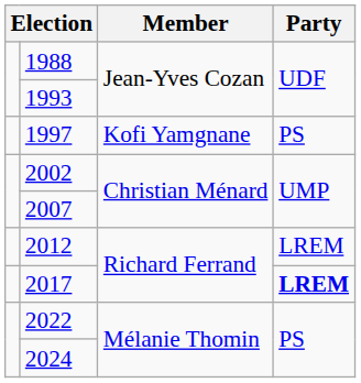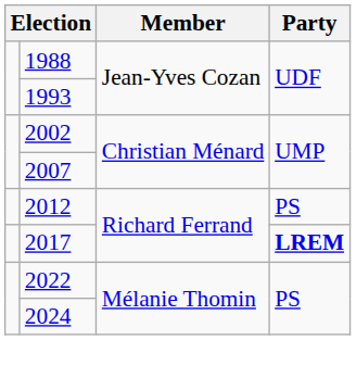- row: 1997 | Kofi Yamgnane | PS
2012 | Party: LREM -> PS
